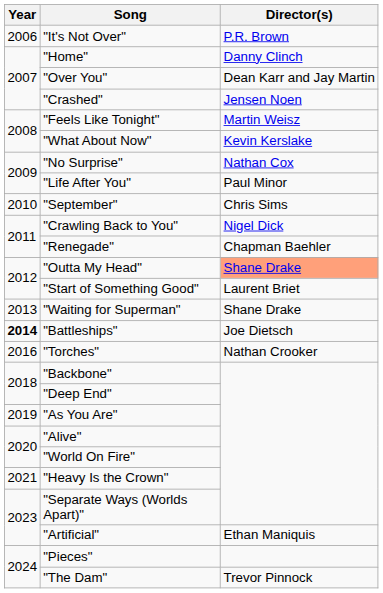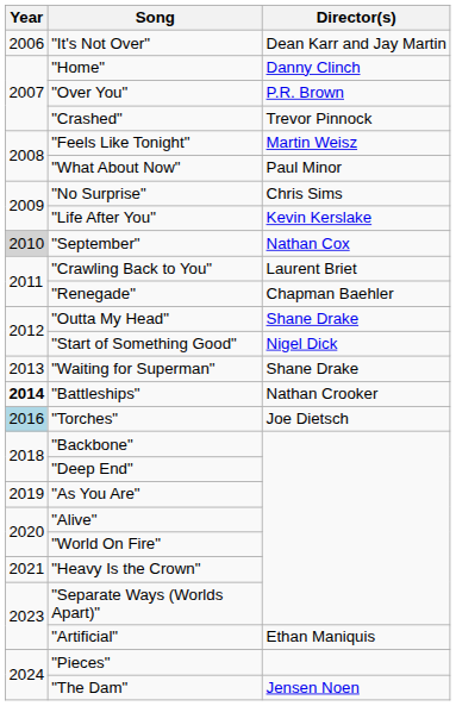"It's Not Over" | Director(s): P.R. Brown -> Dean Karr and Jay Martin
"Over You" | Director(s): Dean Karr and Jay Martin -> P.R. Brown
"Crashed" | Director(s): Jensen Noen -> Trevor Pinnock
"What About Now" | Director(s): Kevin Kerslake -> Paul Minor
"No Surprise" | Director(s): Nathan Cox -> Chris Sims
"Life After You" | Director(s): Paul Minor -> Kevin Kerslake
"September" | Year: no background -> lightgrey background
"September" | Director(s): Chris Sims -> Nathan Cox
"Crawling Back to You" | Director(s): Nigel Dick -> Laurent Briet
"Outta My Head" | Director(s): lightsalmon background -> no background
"Start of Something Good" | Director(s): Laurent Briet -> Nigel Dick
"Battleships" | Director(s): Joe Dietsch -> Nathan Crooker
"Torches" | Year: no background -> lightblue background
"Torches" | Director(s): Nathan Crooker -> Joe Dietsch
"The Dam" | Director(s): Trevor Pinnock -> Jensen Noen
